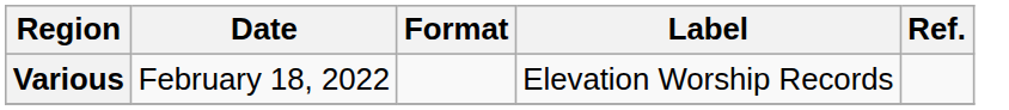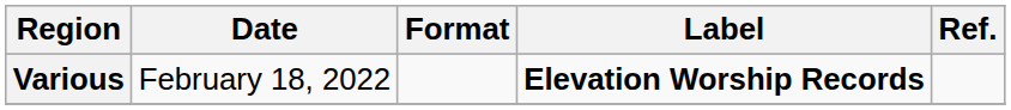Various | Label: normal -> bold
